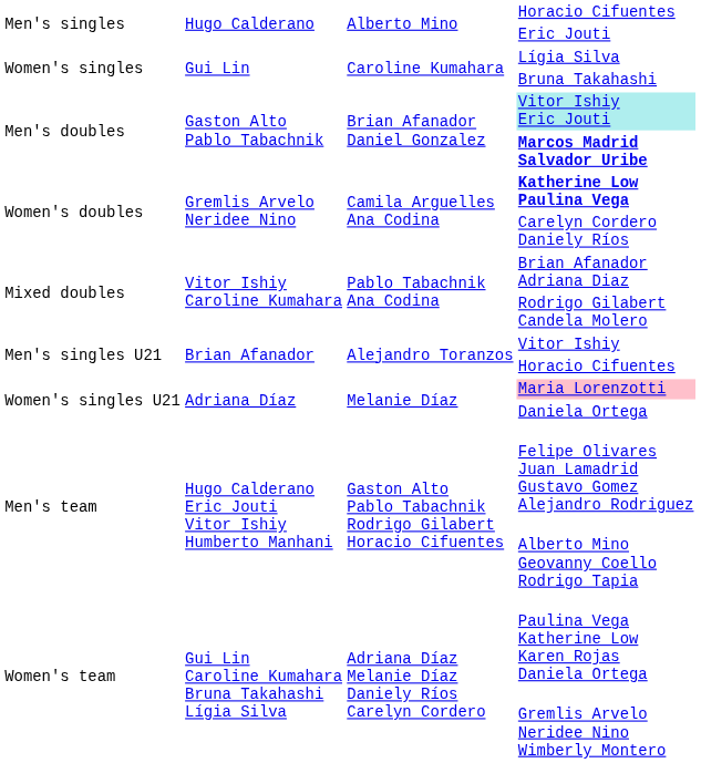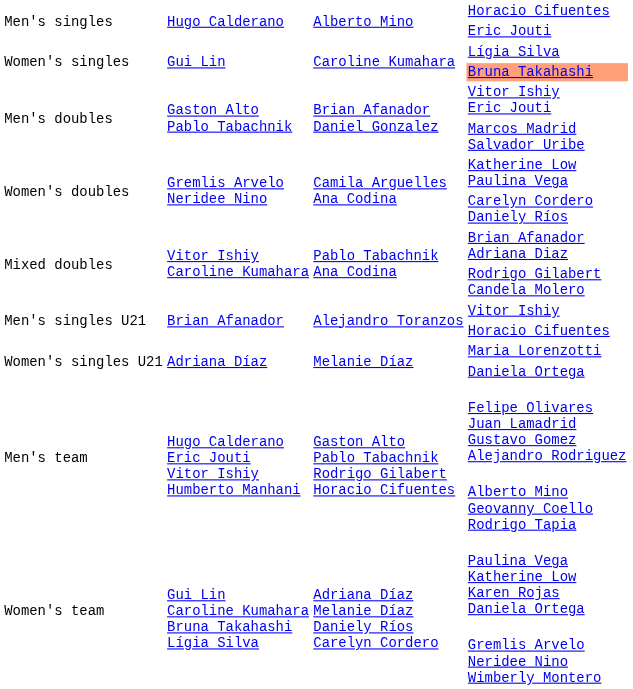Bruna Takahashi | column 4: no background -> lightsalmon background
Vitor Ishiy Eric Jouti | column 4: paleturquoise background -> no background
Marcos Madrid Salvador Uribe | column 4: bold -> normal
Katherine Low Paulina Vega | column 4: bold -> normal
Maria Lorenzotti | column 4: pink background -> no background
